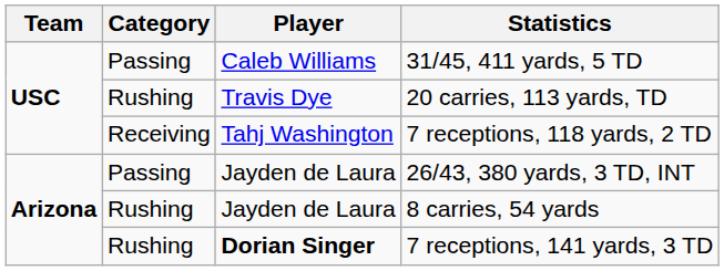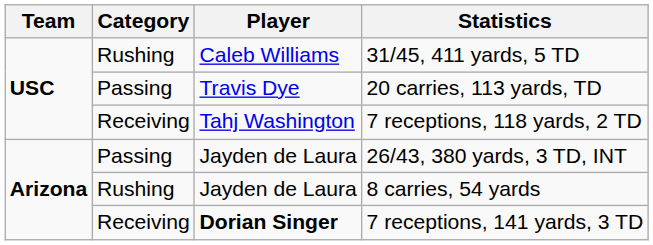31/45, 411 yards, 5 TD | Category: Passing -> Rushing
20 carries, 113 yards, TD | Category: Rushing -> Passing
7 receptions, 141 yards, 3 TD | Category: Rushing -> Receiving
